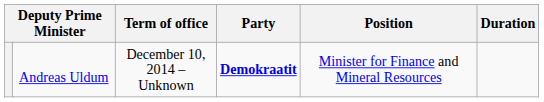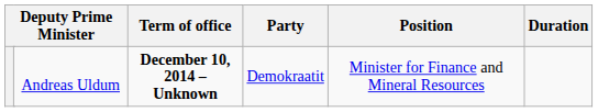Andreas Uldum | Term of office: normal -> bold
Andreas Uldum | Party: bold -> normal
